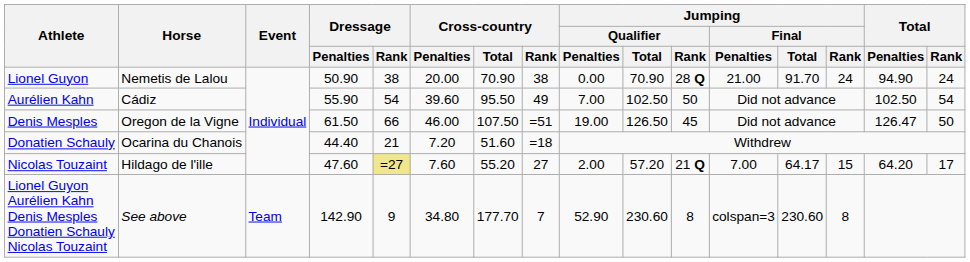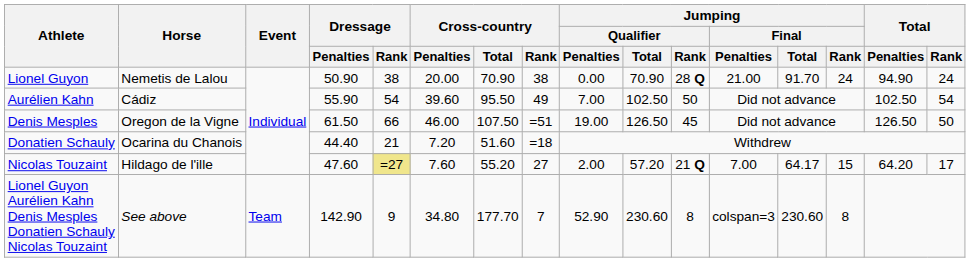Denis Mesples | Total / Penalties: 126.47 -> 126.50
